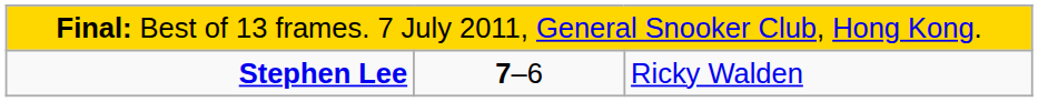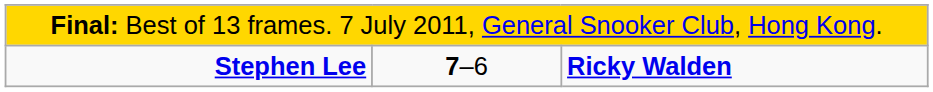Stephen Lee | column 3: normal -> bold
